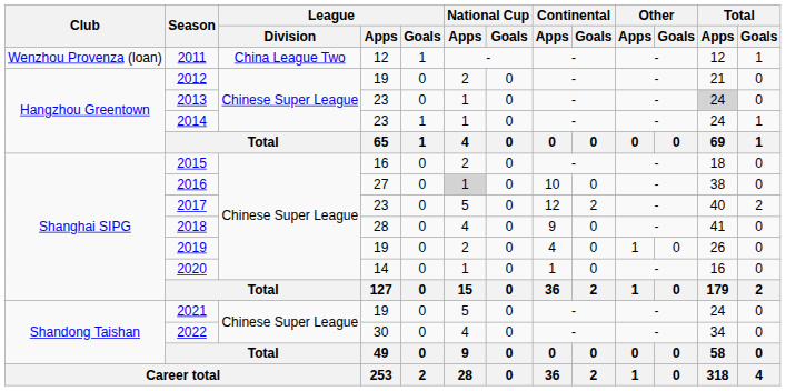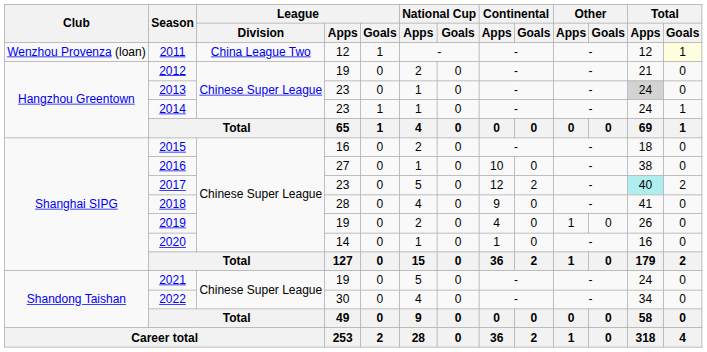2011 | Total / Goals: no background -> lightyellow background
2016 | National Cup / Apps: lightgrey background -> no background
2017 | Total / Apps: no background -> paleturquoise background
